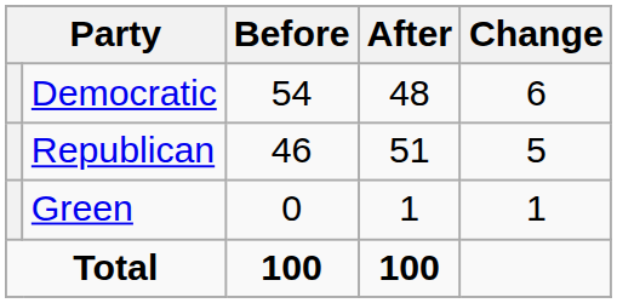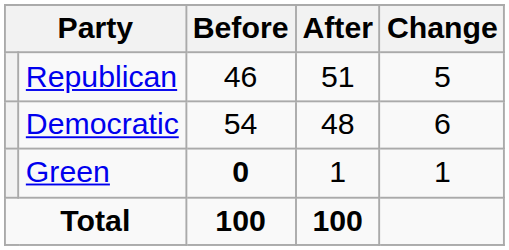rows swapped: Republican <-> Democratic
Green | Before: normal -> bold
